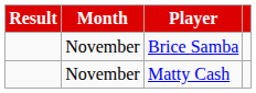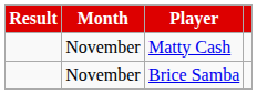rows swapped: Brice Samba <-> Matty Cash
